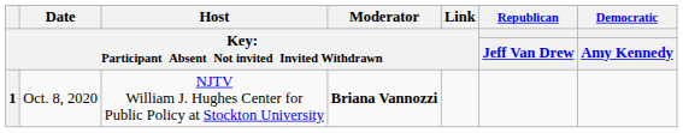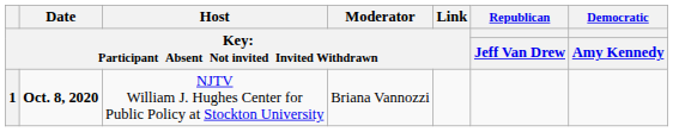1 | column 2: normal -> bold
1 | column 4: bold -> normal
